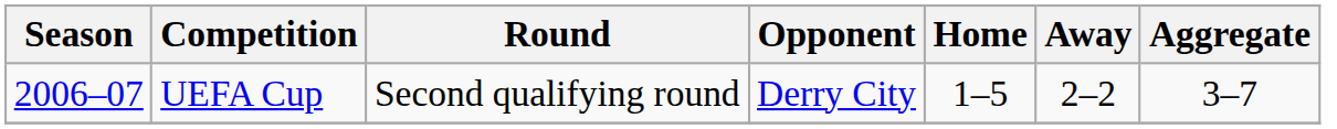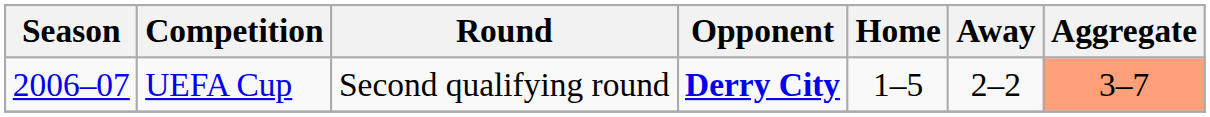UEFA Cup | Opponent: normal -> bold
UEFA Cup | Aggregate: no background -> lightsalmon background
